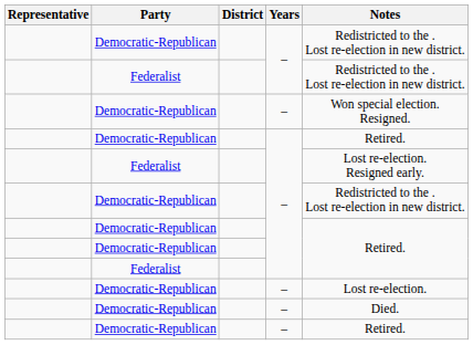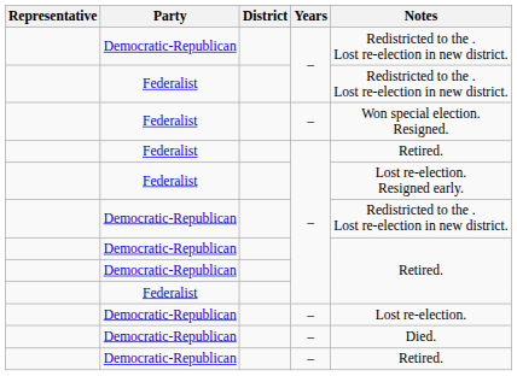row 4 | Party: Democratic-Republican -> Federalist
row 5 | Party: Democratic-Republican -> Federalist
